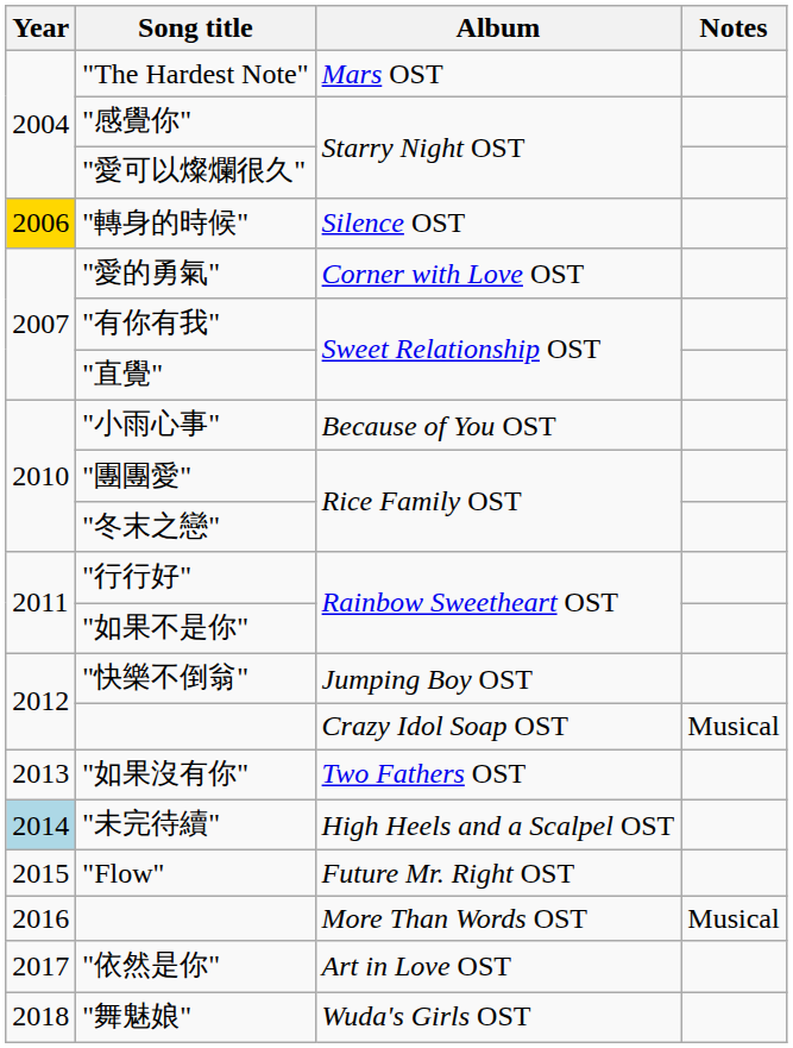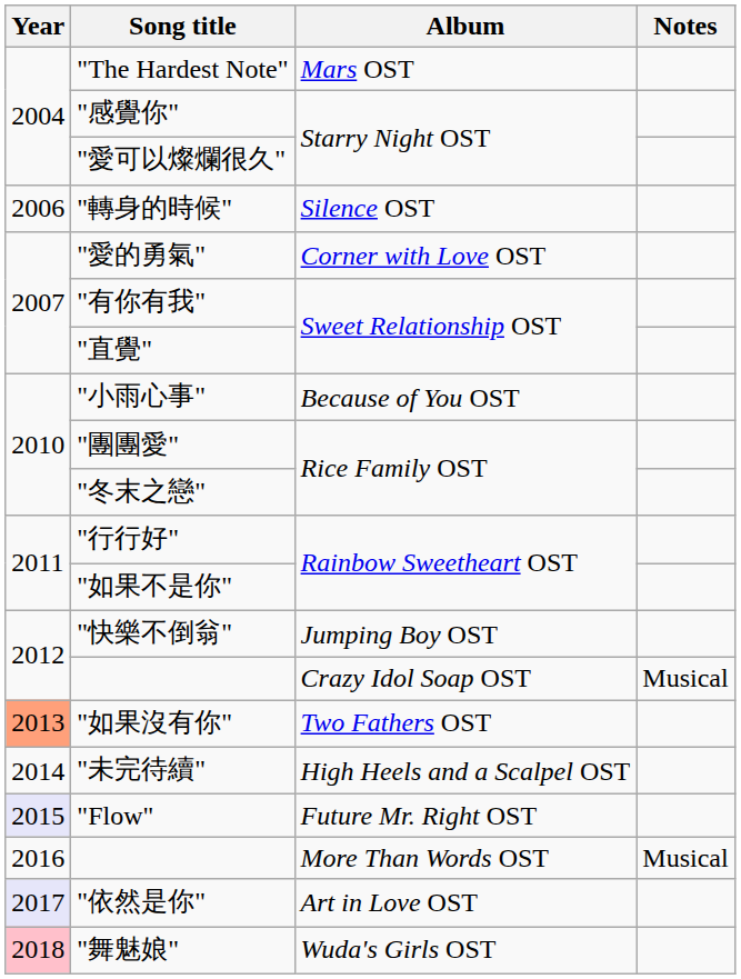"轉身的時候" | Year: gold background -> no background
"如果沒有你" | Year: no background -> lightsalmon background
"未完待續" | Year: lightblue background -> no background
"Flow" | Year: no background -> lavender background
"依然是你" | Year: no background -> lavender background
"舞魅娘" | Year: no background -> pink background
